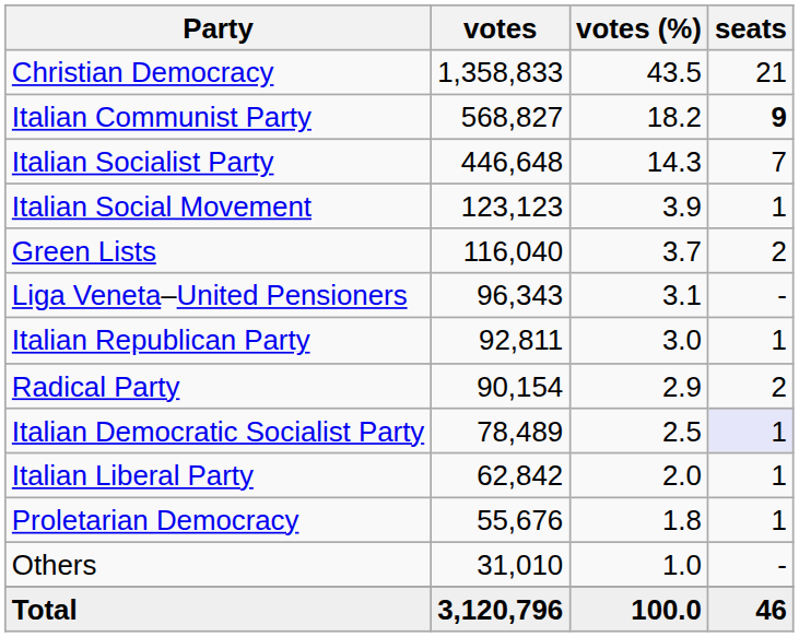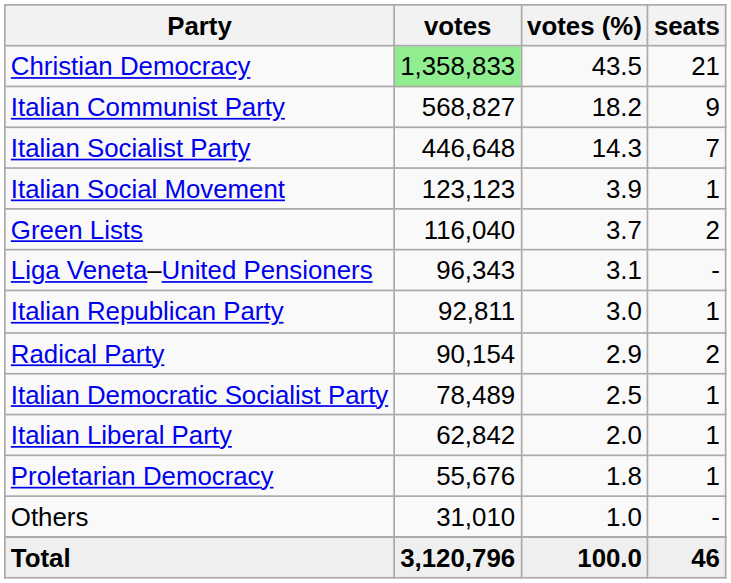Christian Democracy | votes: no background -> lightgreen background
Italian Communist Party | seats: bold -> normal
Italian Democratic Socialist Party | seats: lavender background -> no background
